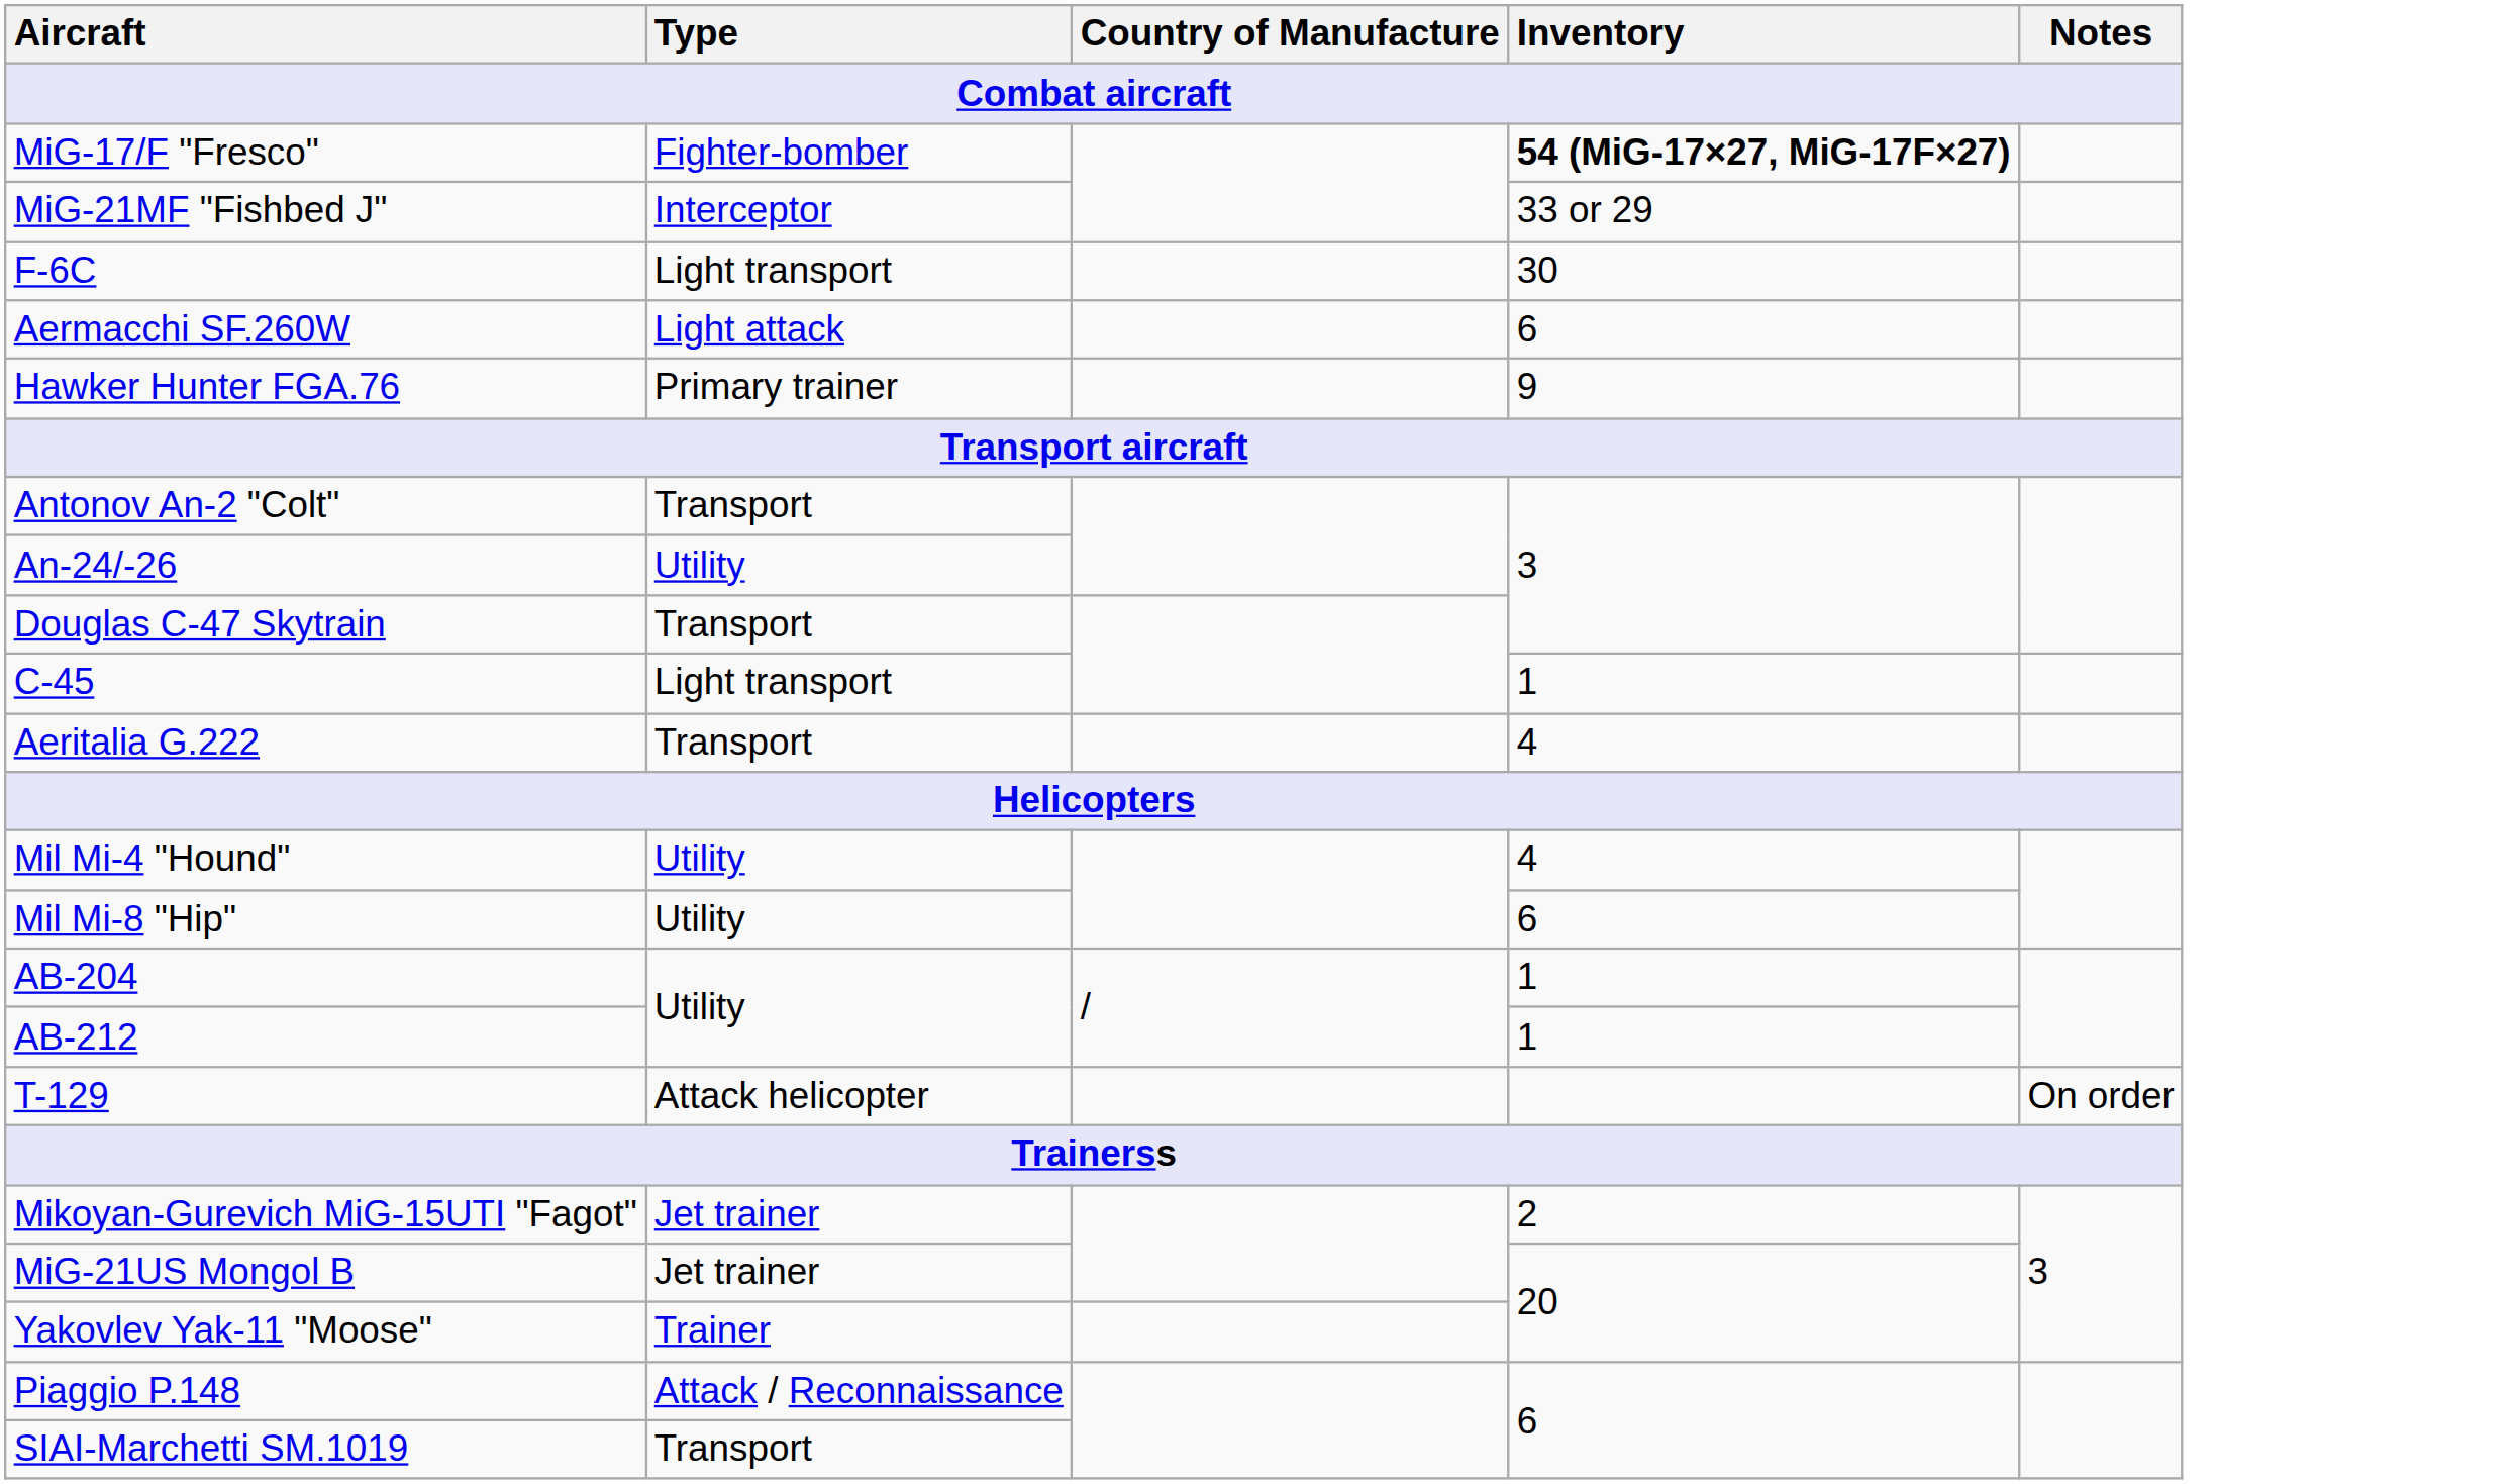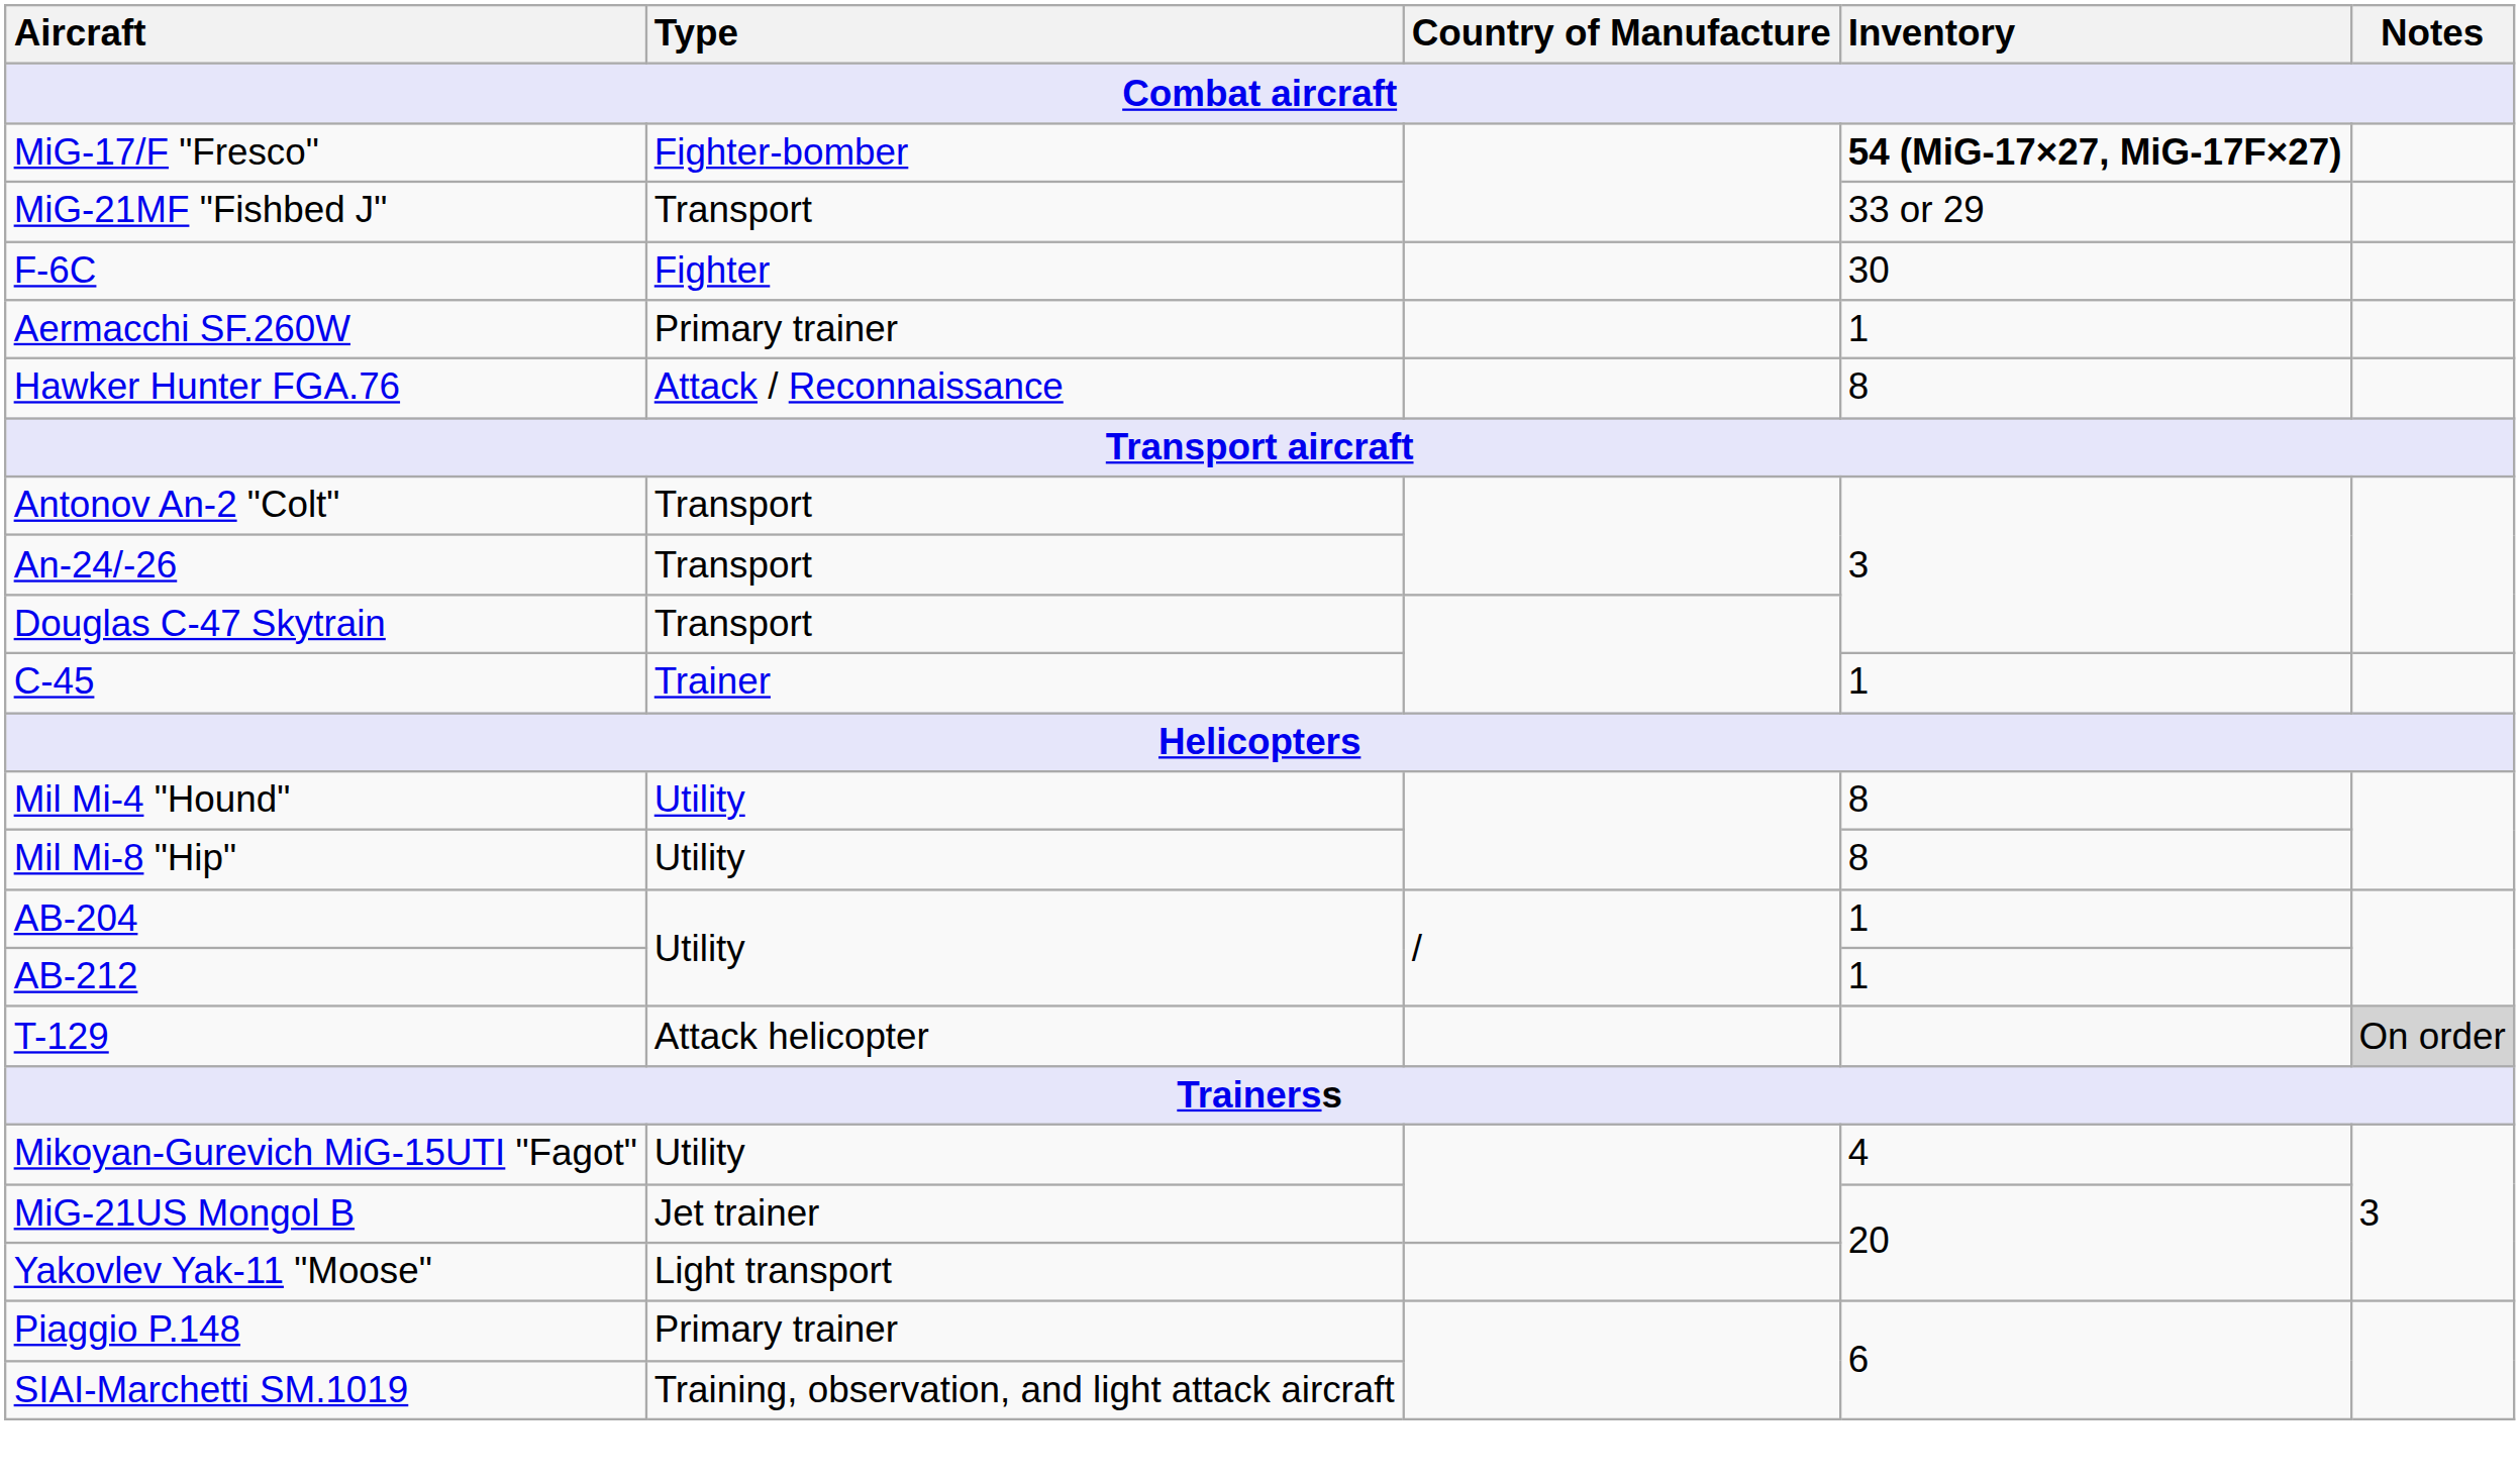MiG-21MF "Fishbed J" | Type: Interceptor -> Transport
F-6C | Type: Light transport -> Fighter
Aermacchi SF.260W | Type: Light attack -> Primary trainer
Aermacchi SF.260W | Inventory: 6 -> 1
Hawker Hunter FGA.76 | Type: Primary trainer -> Attack / Reconnaissance
Hawker Hunter FGA.76 | Inventory: 9 -> 8
An-24/-26 | Type: Utility -> Transport
C-45 | Type: Light transport -> Trainer
- row: Aeritalia G.222 | Transport | 4
Mil Mi-4 "Hound" | Inventory: 4 -> 8
Mil Mi-8 "Hip" | Inventory: 6 -> 8
T-129 | Notes: no background -> lightgrey background
Mikoyan-Gurevich MiG-15UTI "Fagot" | Type: Jet trainer -> Utility
Mikoyan-Gurevich MiG-15UTI "Fagot" | Inventory: 2 -> 4
Yakovlev Yak-11 "Moose" | Type: Trainer -> Light transport
Piaggio P.148 | Type: Attack / Reconnaissance -> Primary trainer
SIAI-Marchetti SM.1019 | Type: Transport -> Training, observation, and light attack aircraft
